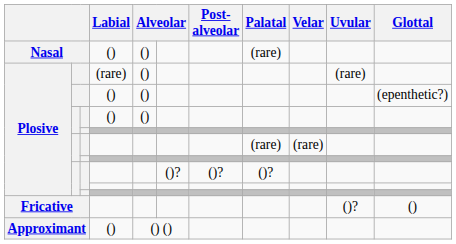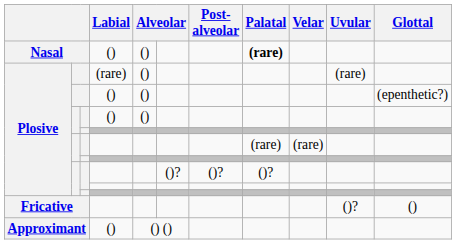Nasal | Palatal: normal -> bold
